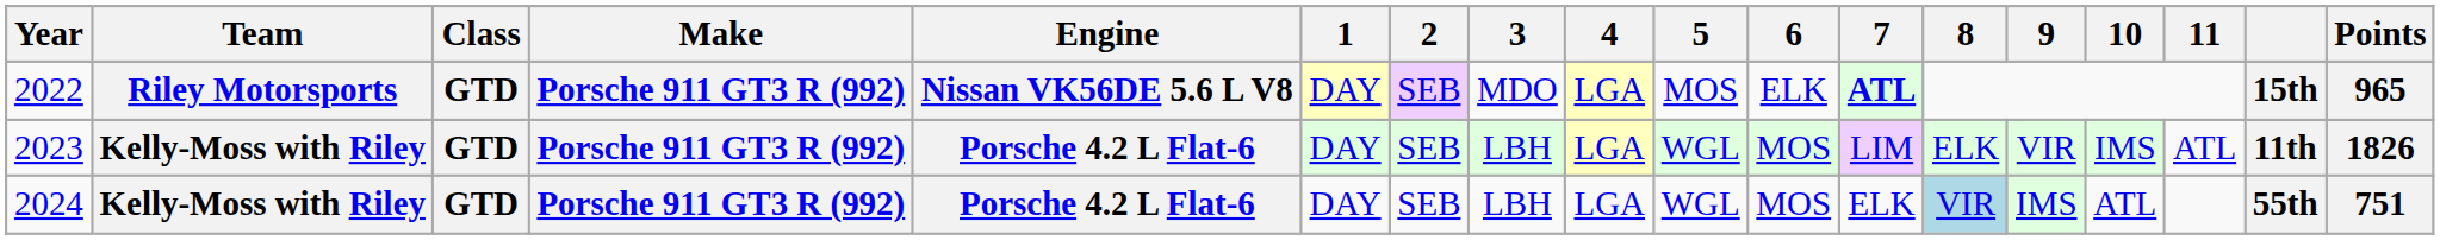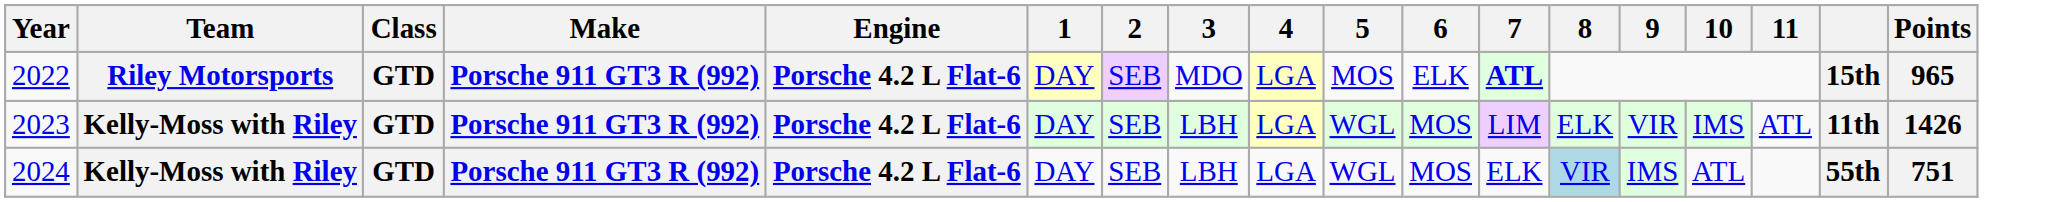2022 | Engine: Nissan VK56DE 5.6 L V8 -> Porsche 4.2 L Flat-6
2023 | Points: 1826 -> 1426
